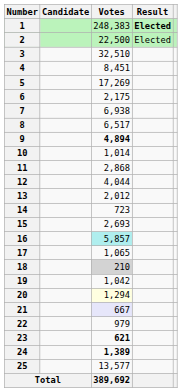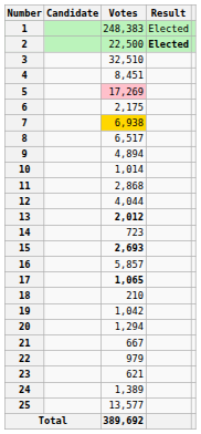1 | Result: bold -> normal
2 | Result: normal -> bold
5 | Votes: no background -> pink background
7 | Votes: no background -> gold background
9 | Votes: bold -> normal
13 | Votes: normal -> bold
15 | Votes: normal -> bold
16 | Votes: paleturquoise background -> no background
17 | Votes: normal -> bold
18 | Votes: lightgrey background -> no background
20 | Votes: lightyellow background -> no background
21 | Votes: lavender background -> no background
23 | Votes: bold -> normal
24 | Votes: bold -> normal
